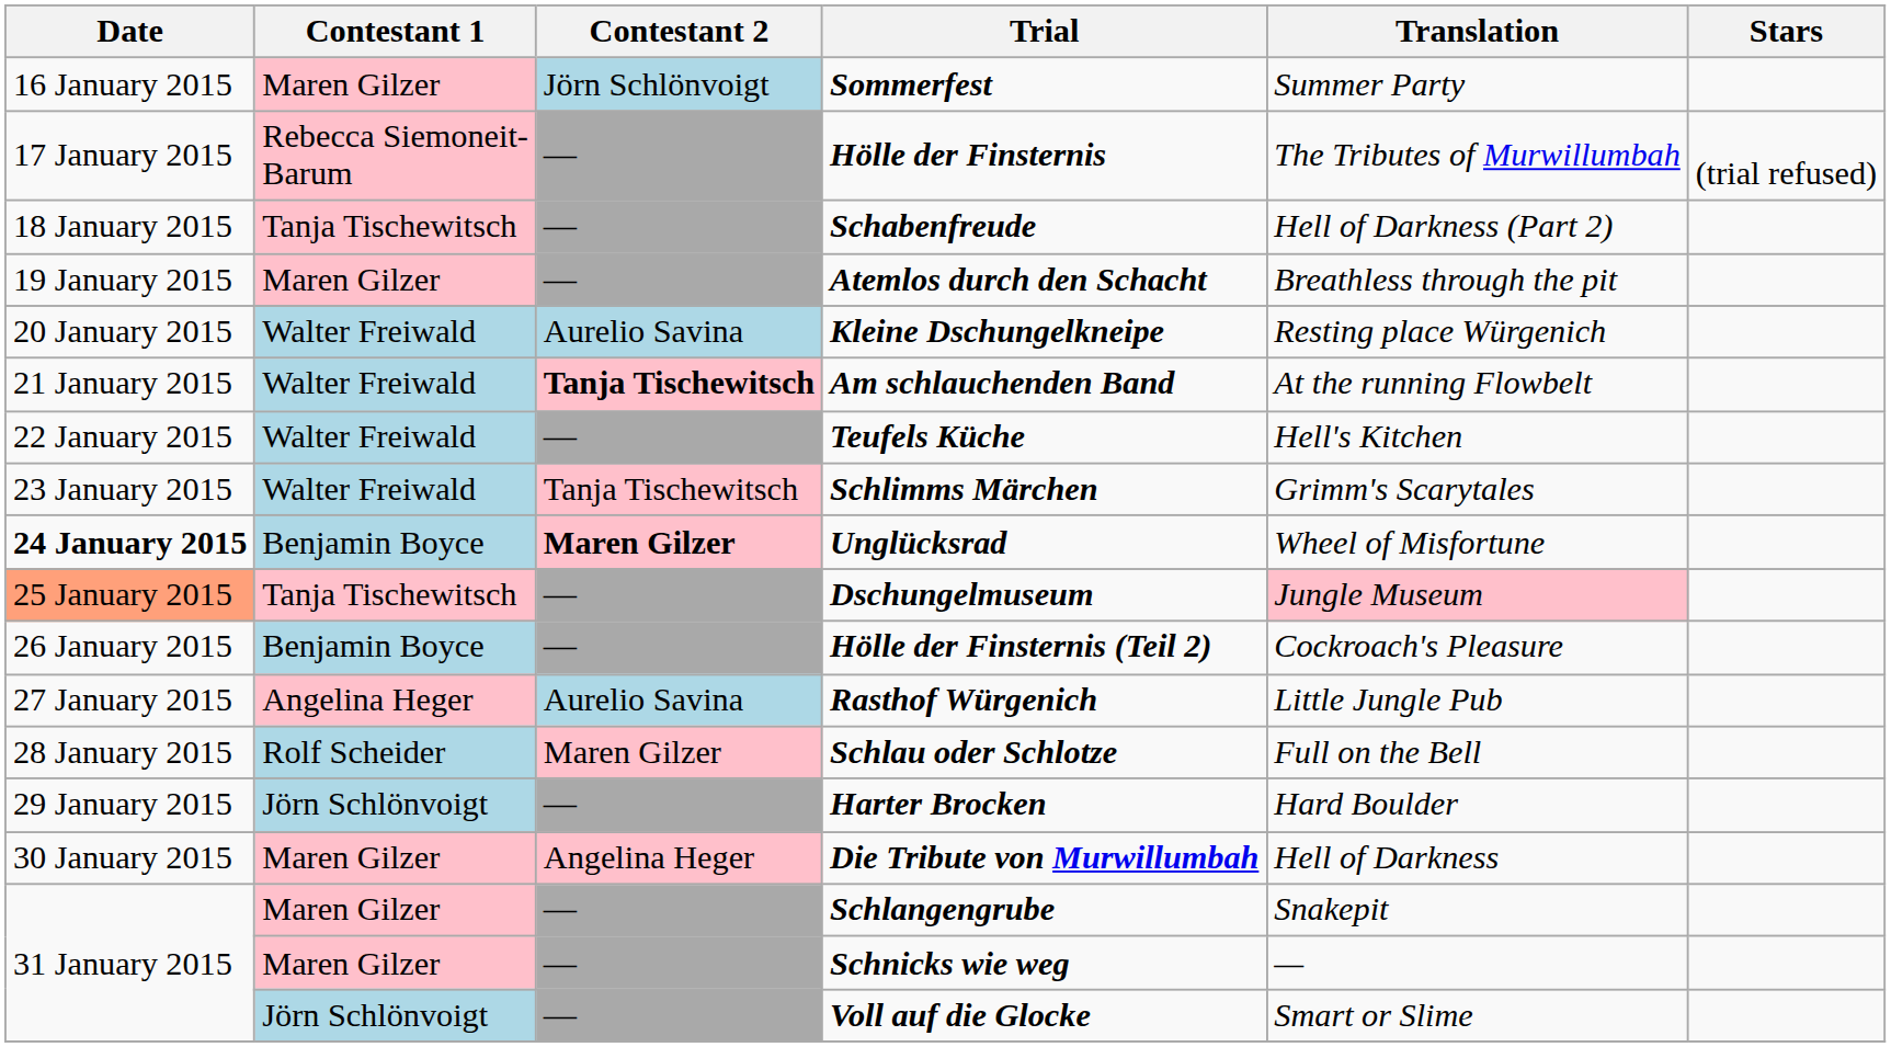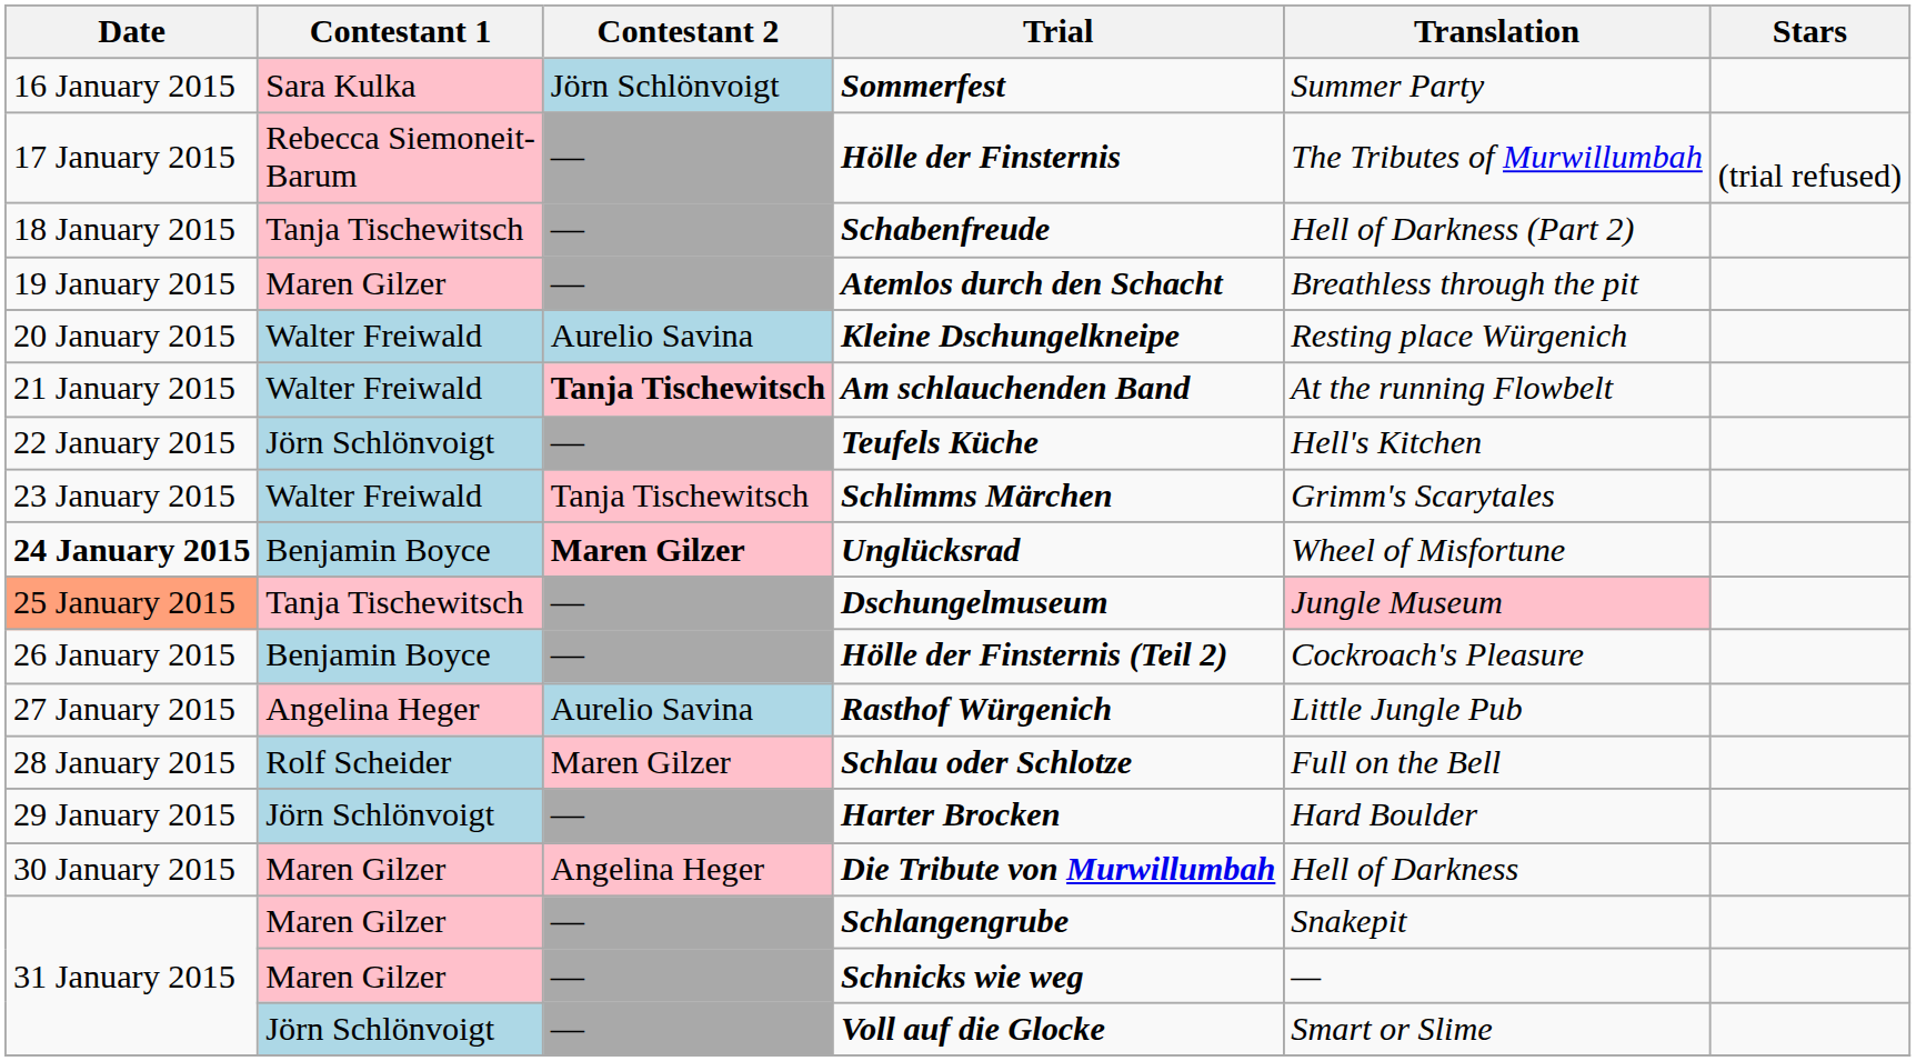Sommerfest | Contestant 1: Maren Gilzer -> Sara Kulka
Teufels Küche | Contestant 1: Walter Freiwald -> Jörn Schlönvoigt
